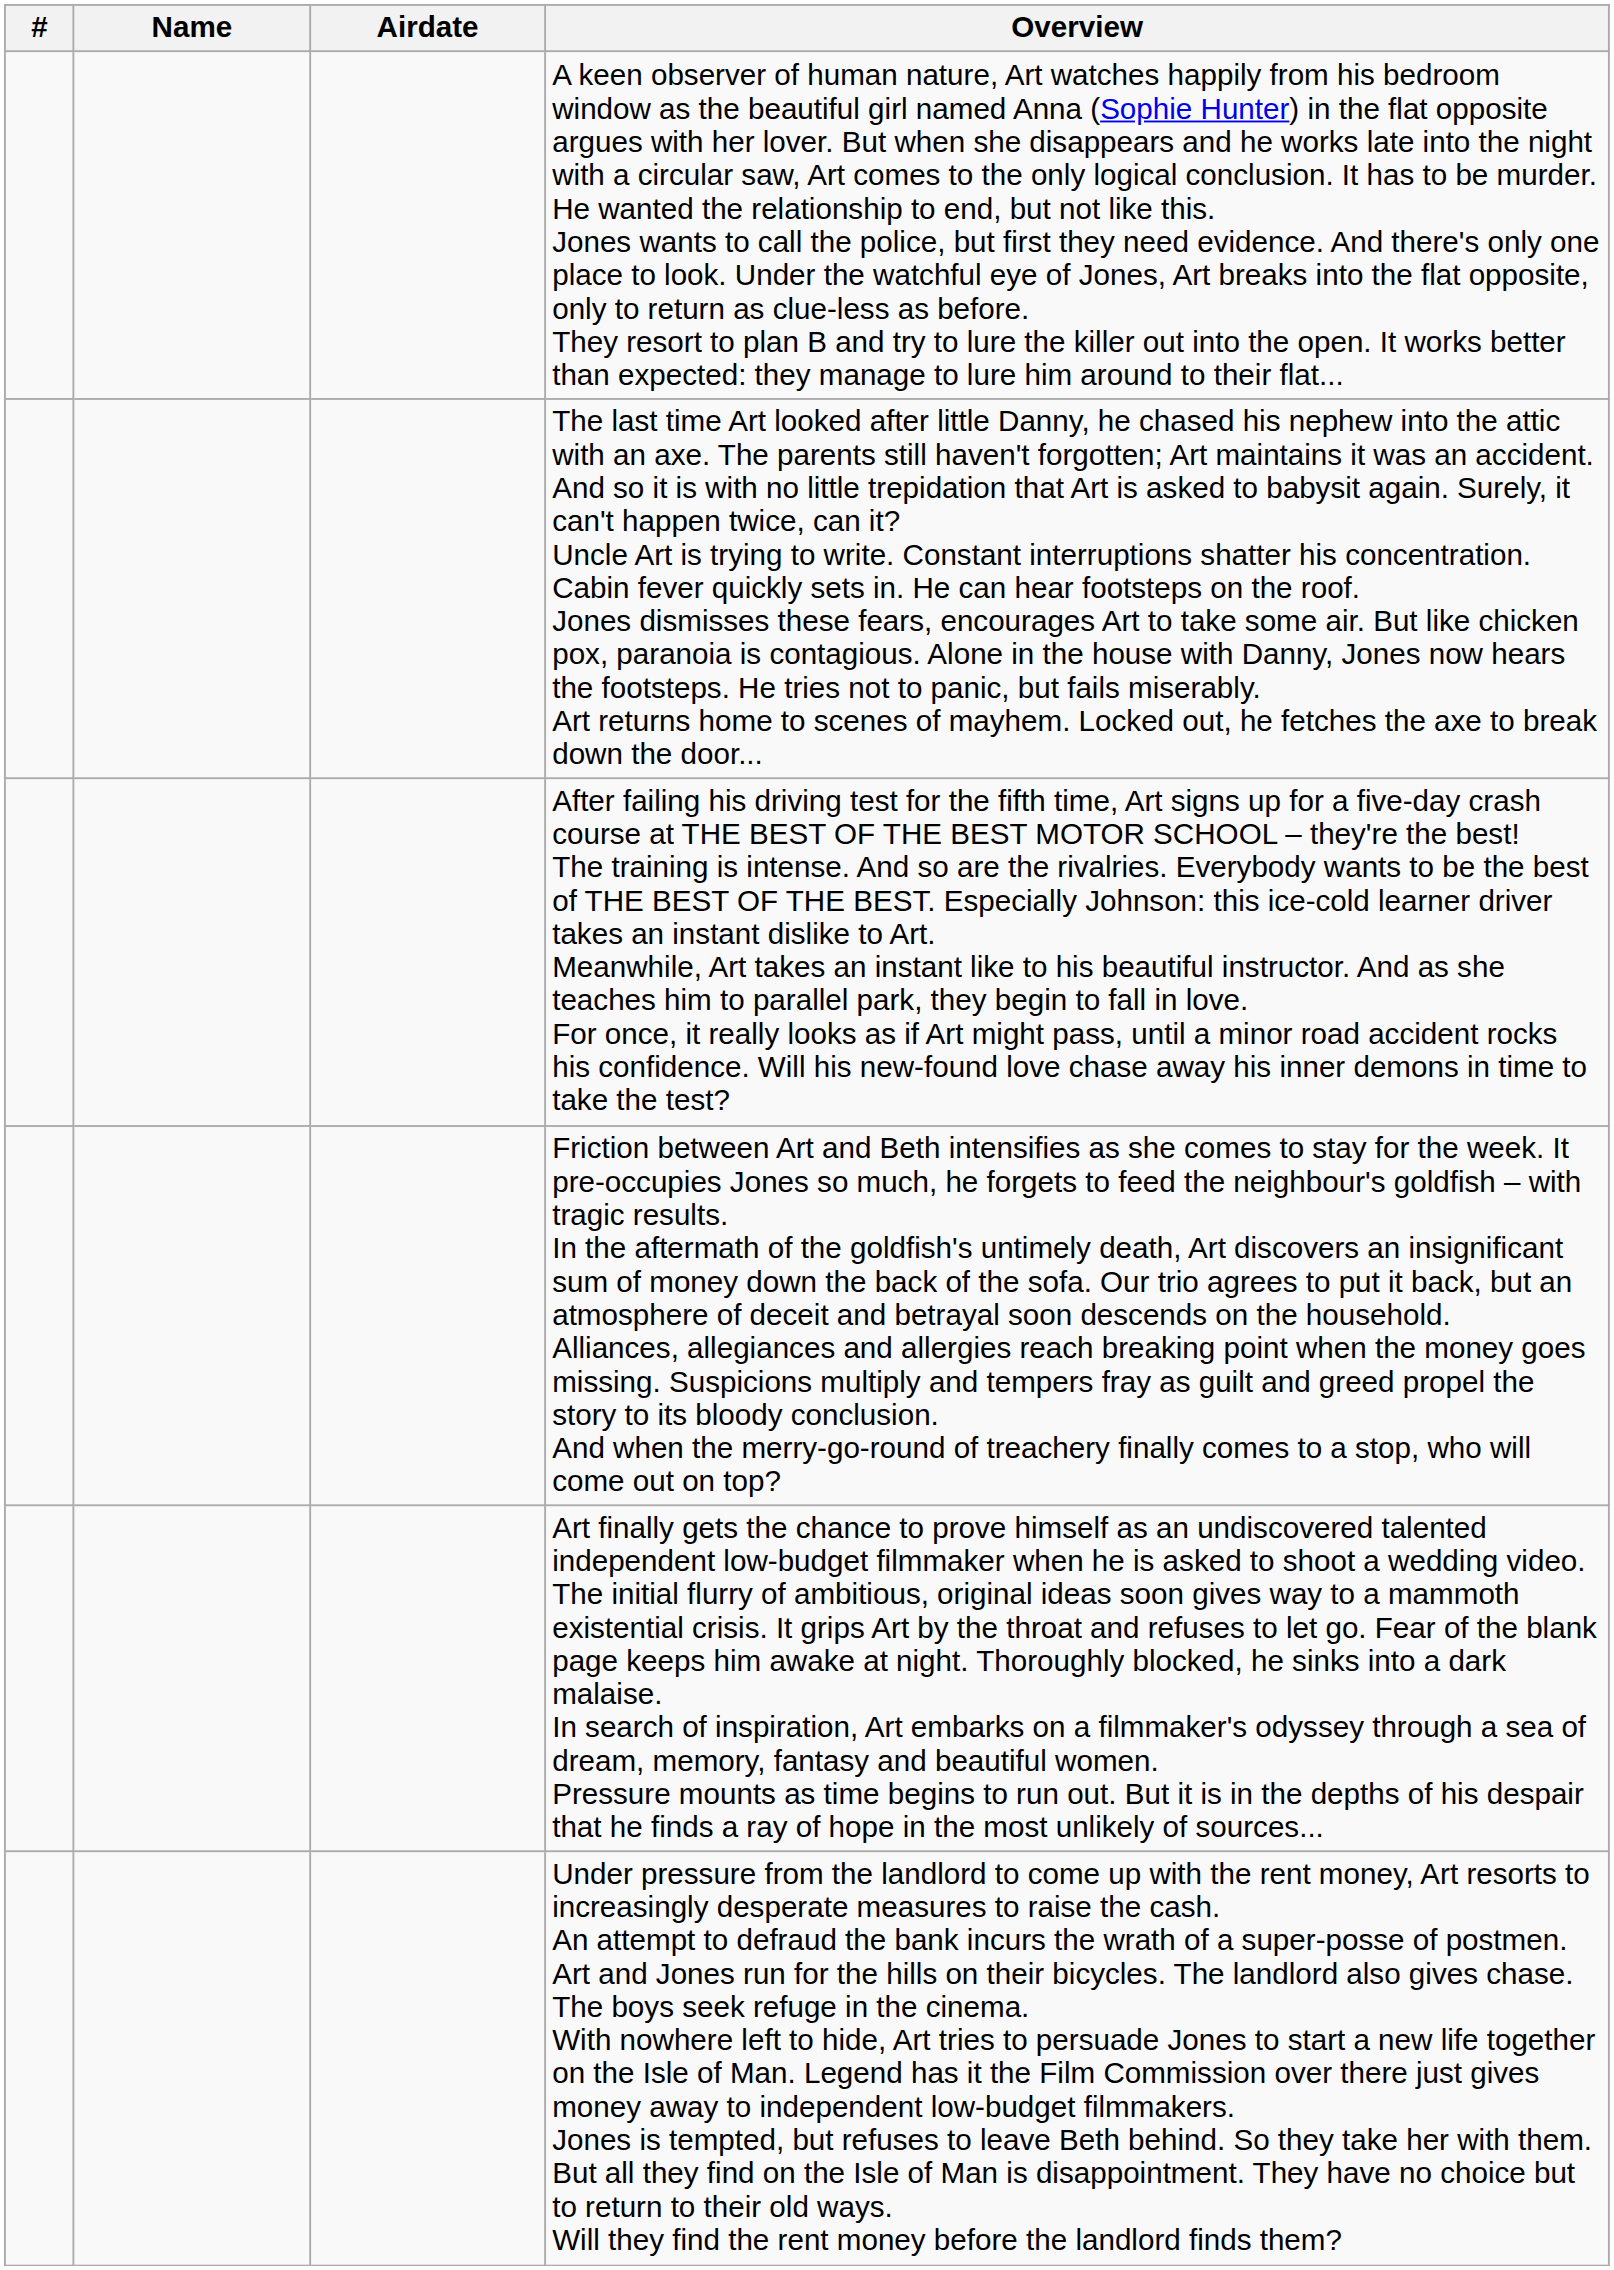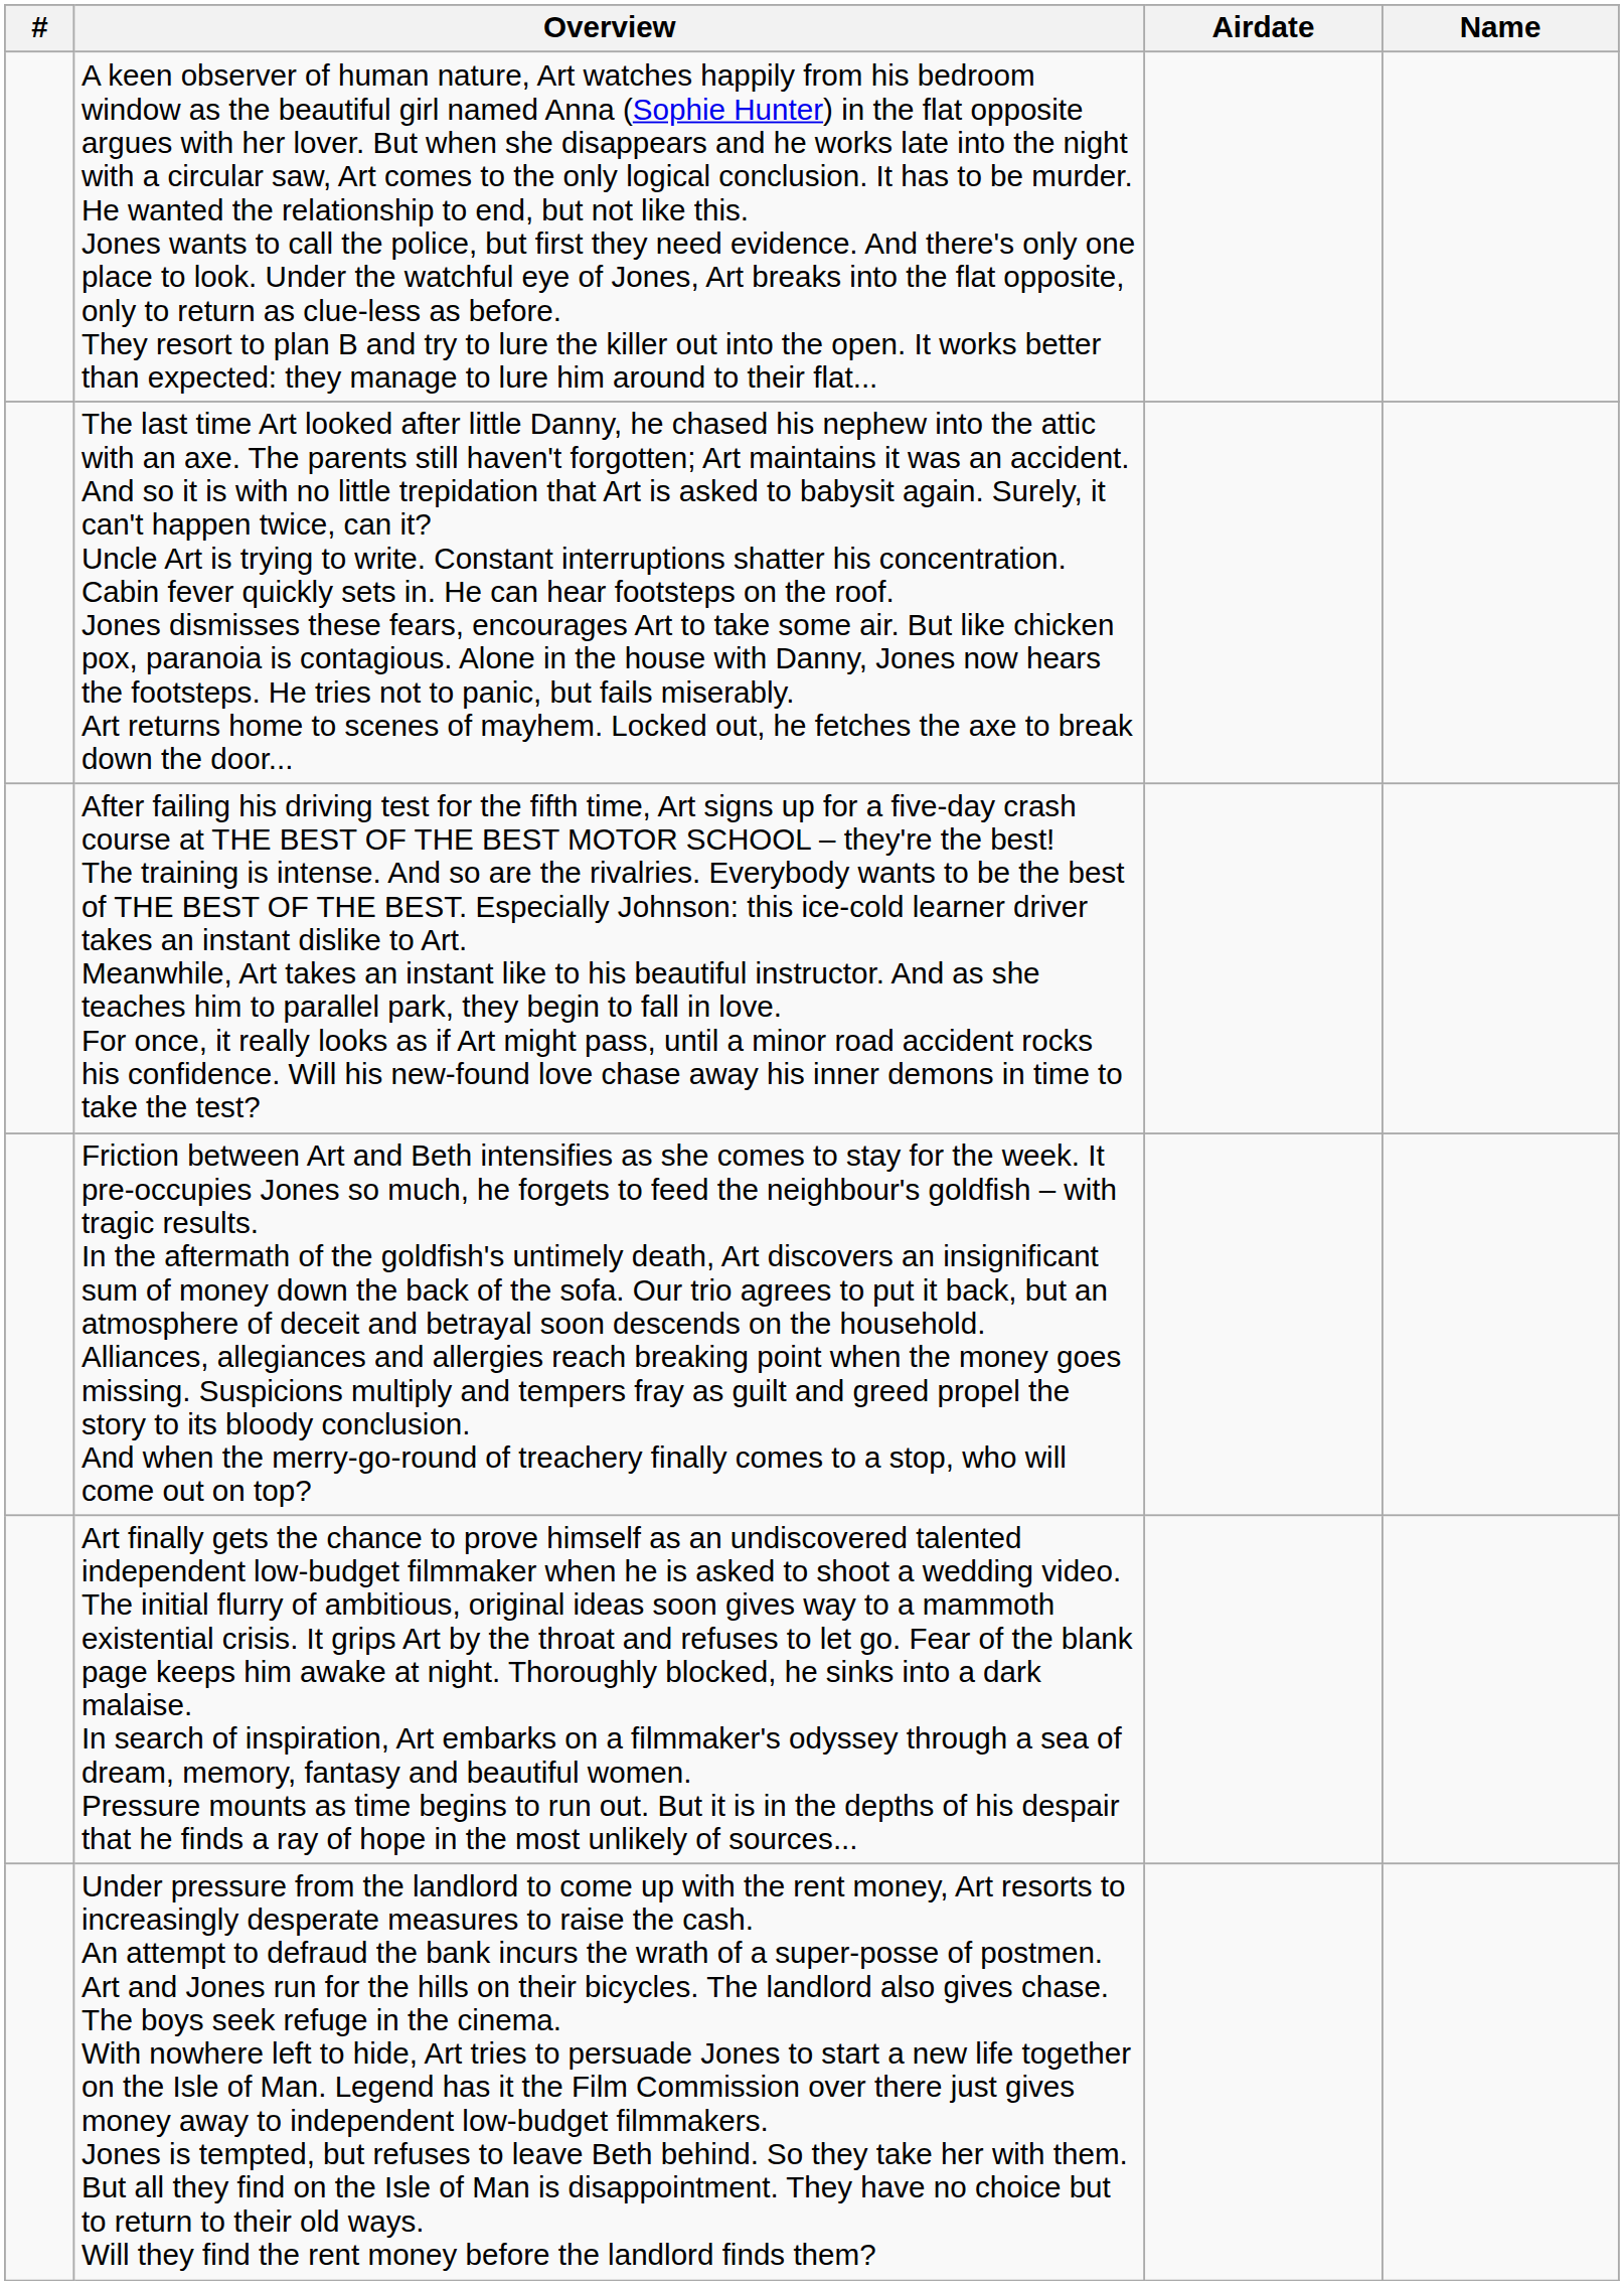columns swapped: Name <-> Overview
